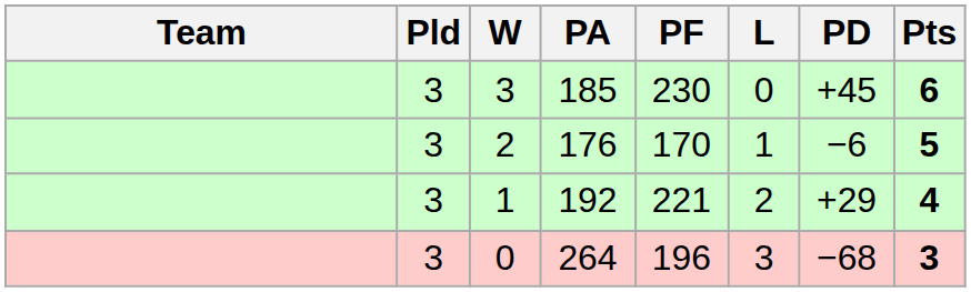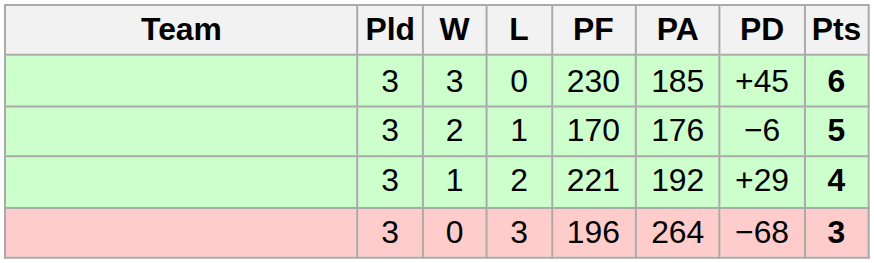columns swapped: L <-> PA
